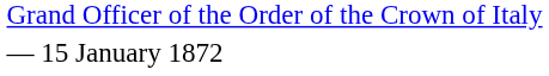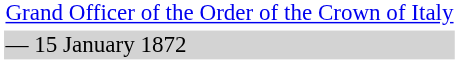— 15 January 1872 | column 1: no background -> lightgrey background
